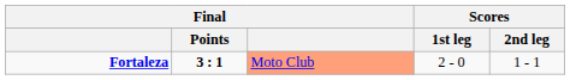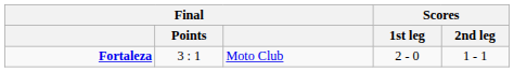Fortaleza | Final / Points: bold -> normal
Fortaleza | column 3: lightsalmon background -> no background
